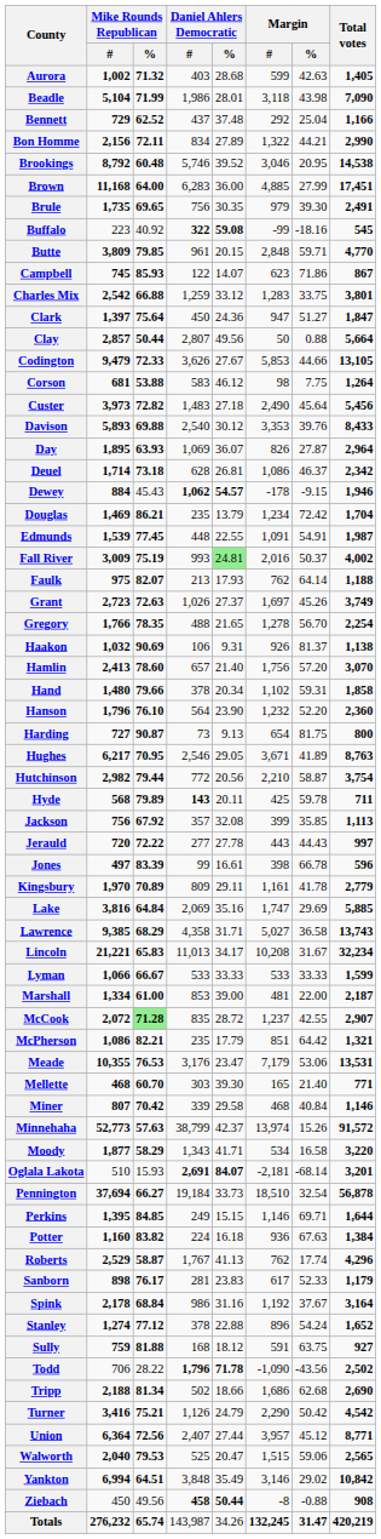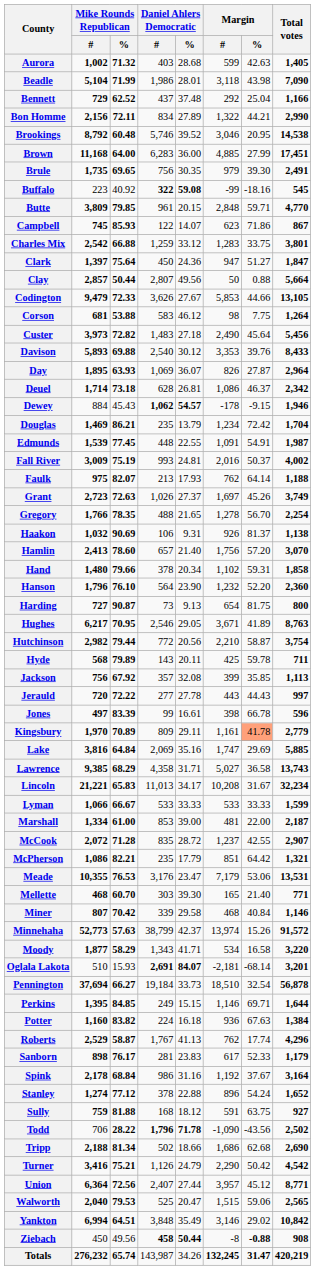Dewey | Mike Rounds Republican / #: bold -> normal
Fall River | Daniel Ahlers Democratic / %: lightgreen background -> no background
Hyde | Daniel Ahlers Democratic / #: bold -> normal
Kingsbury | Margin / %: no background -> lightsalmon background
McCook | Mike Rounds Republican / %: lightgreen background -> no background
Todd | Mike Rounds Republican / %: normal -> bold
Ziebach | Margin / %: normal -> bold
